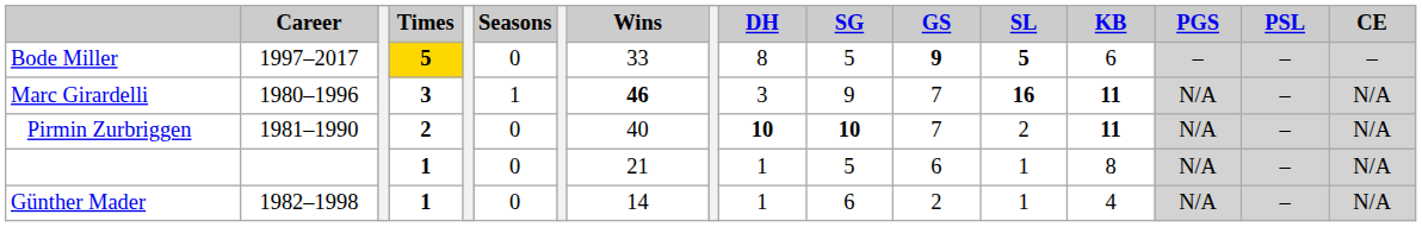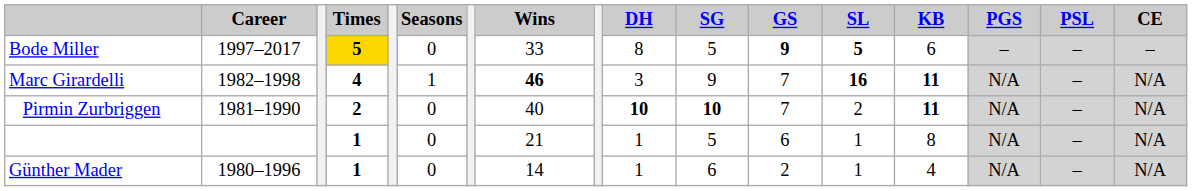Marc Girardelli | Career: 1980–1996 -> 1982–1998
Marc Girardelli | Times: 3 -> 4
Günther Mader | Career: 1982–1998 -> 1980–1996
